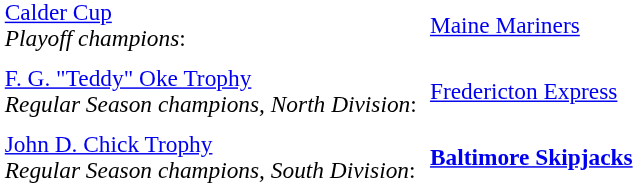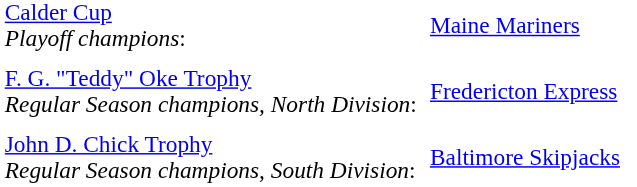row 3 | column 2: bold -> normal
